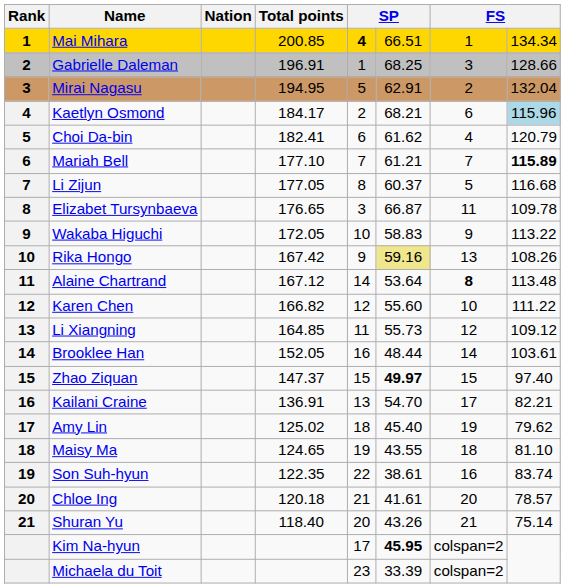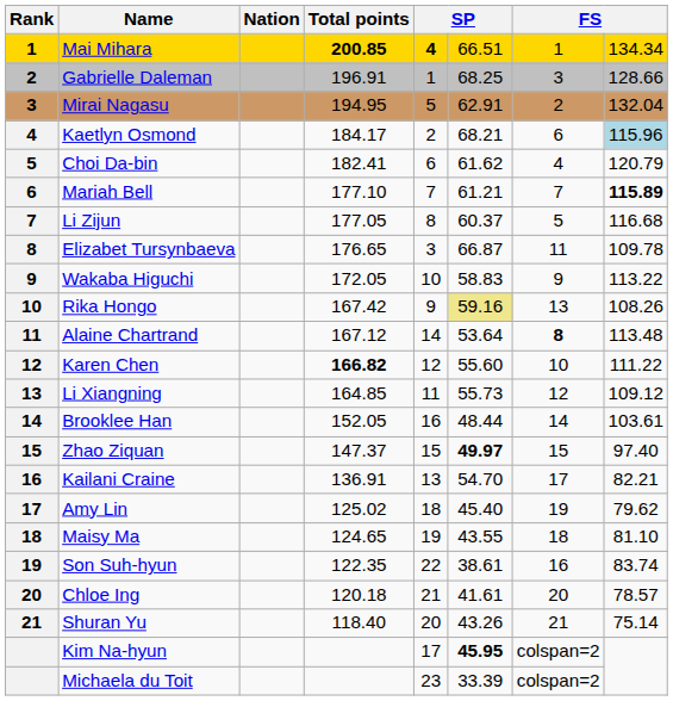Mai Mihara | Total points: normal -> bold
Karen Chen | Total points: normal -> bold
